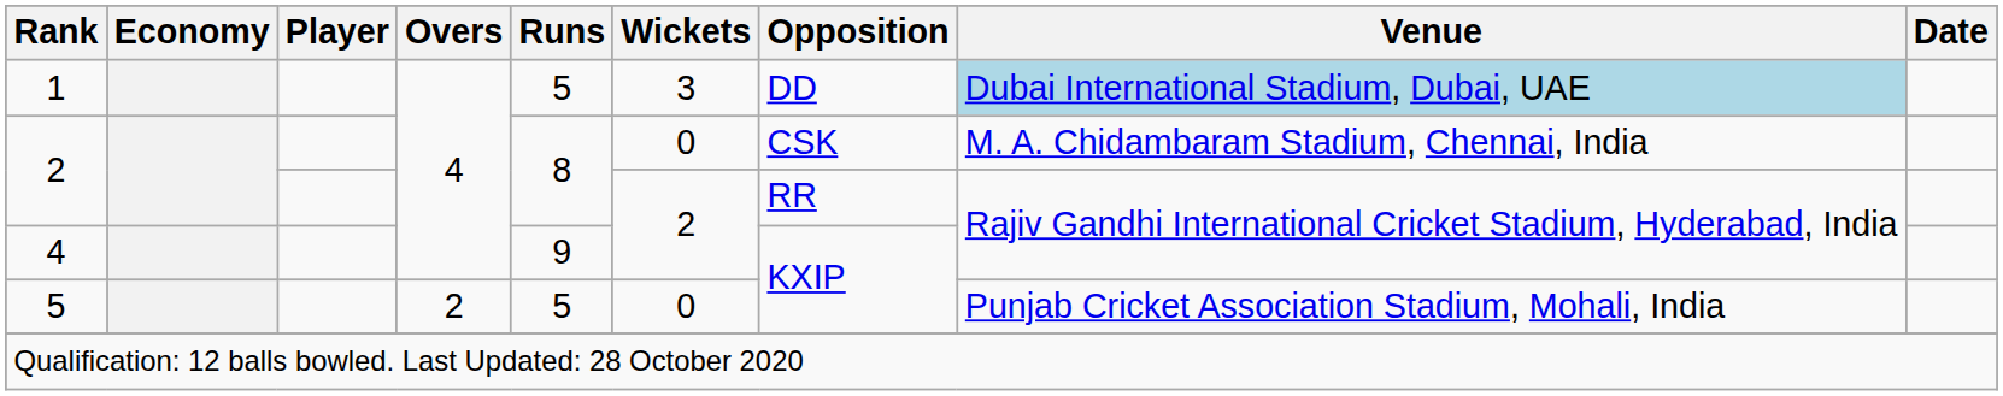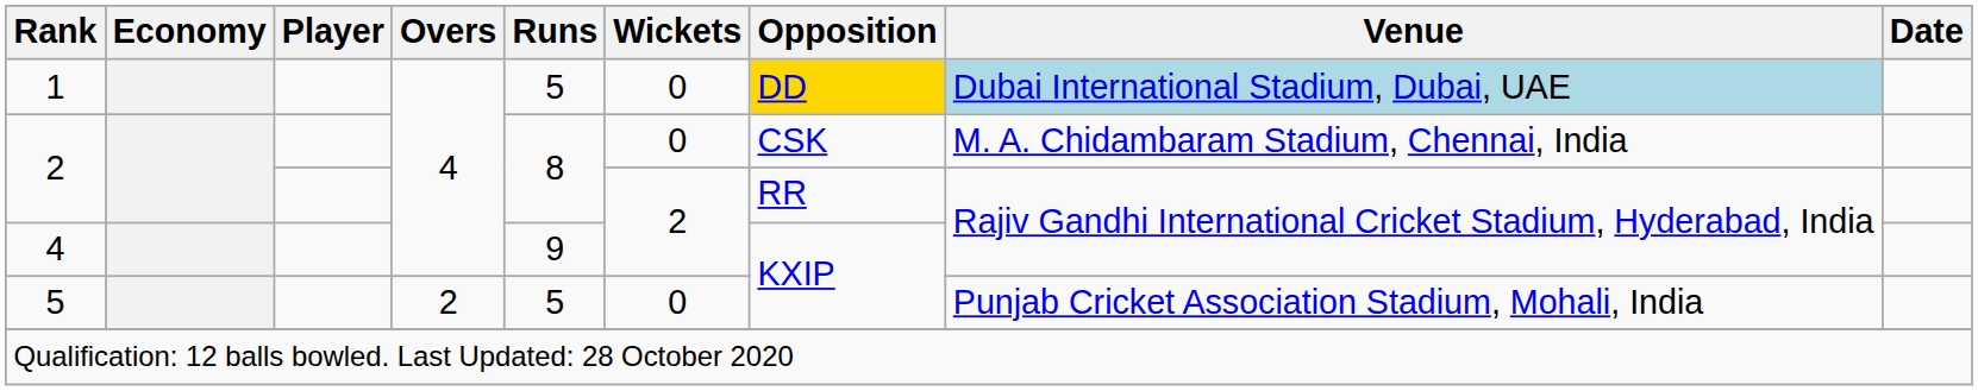1 | Wickets: 3 -> 0
1 | Opposition: no background -> gold background
